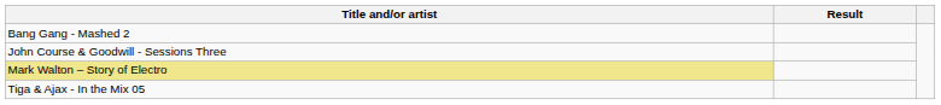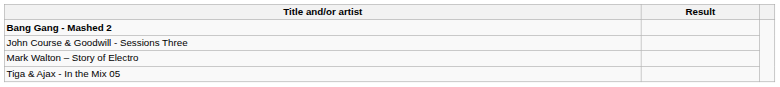Bang Gang - Mashed 2 | Title and/or artist: normal -> bold
Mark Walton – Story of Electro | Title and/or artist: khaki background -> no background
